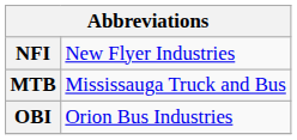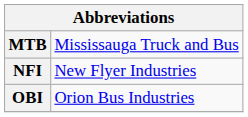rows swapped: MTB <-> NFI
